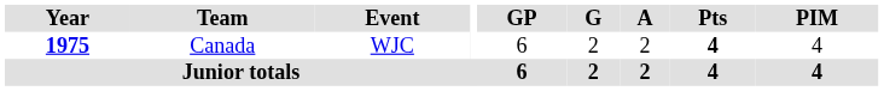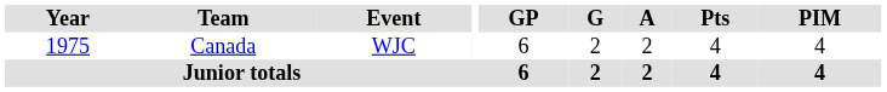Canada | Year: bold -> normal
Canada | Pts: bold -> normal
